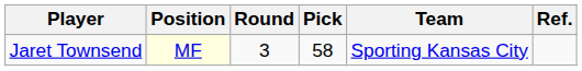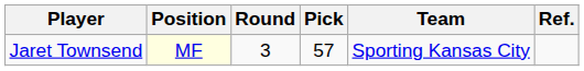Jaret Townsend | Pick: 58 -> 57
